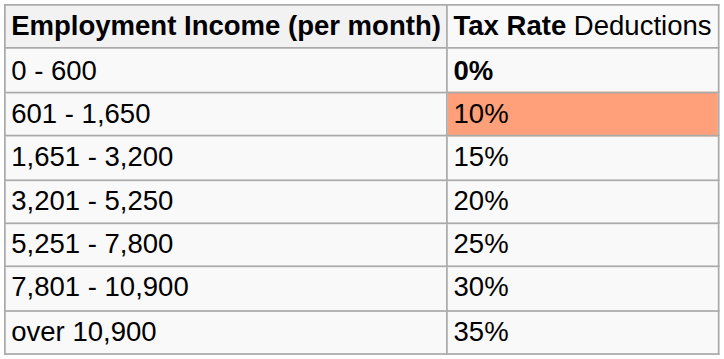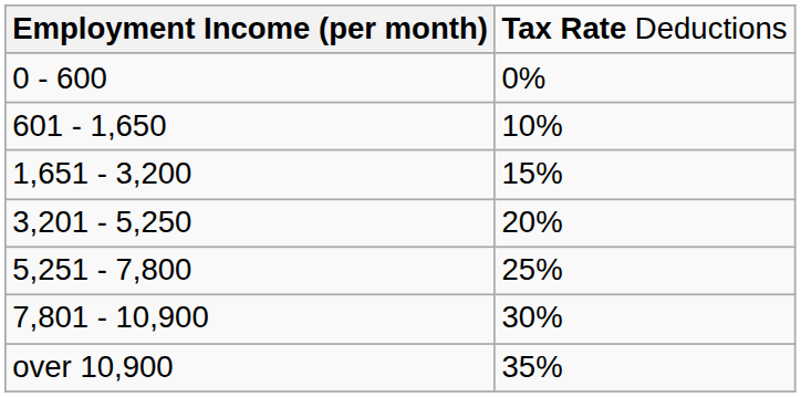0 - 600 | column 2: bold -> normal
601 - 1,650 | column 2: lightsalmon background -> no background
